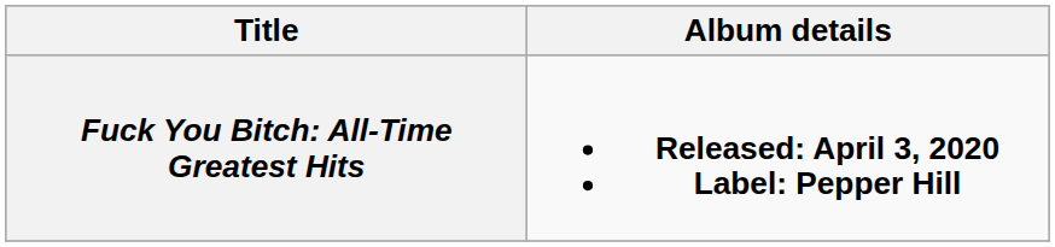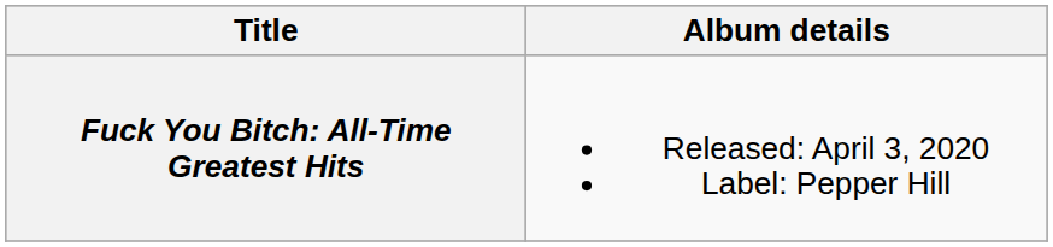row 2 | Album details: bold -> normal
